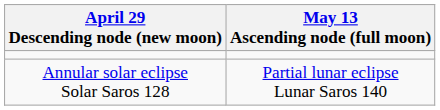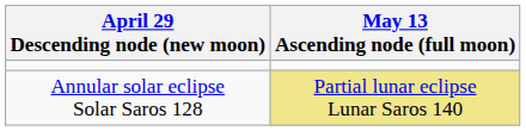Annular solar eclipse Solar Saros 128 | May 13 Ascending node (full moon): no background -> khaki background
